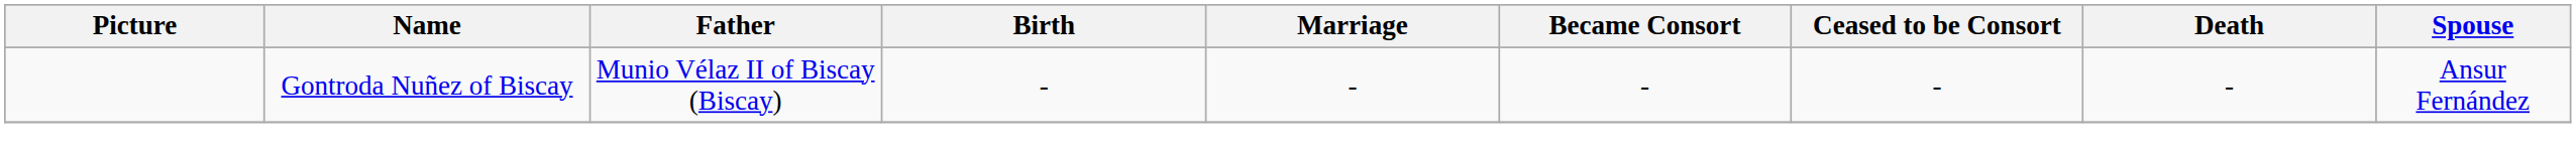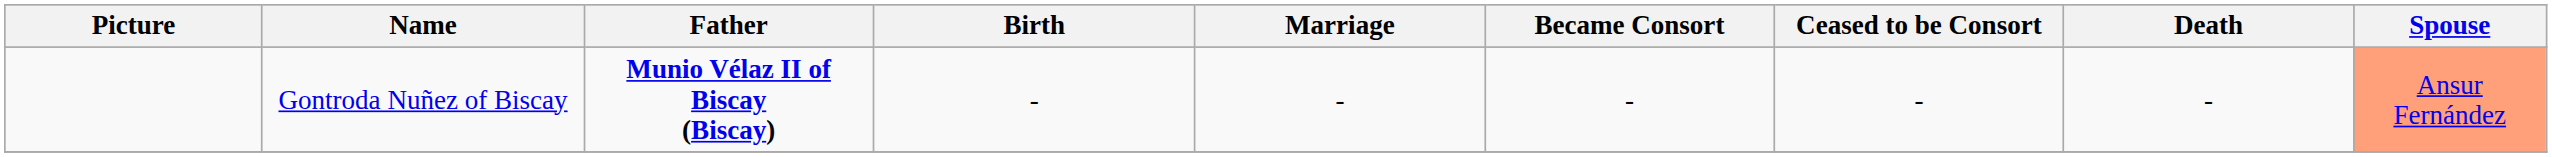Gontroda Nuñez of Biscay | Father: normal -> bold
Gontroda Nuñez of Biscay | Spouse: no background -> lightsalmon background
